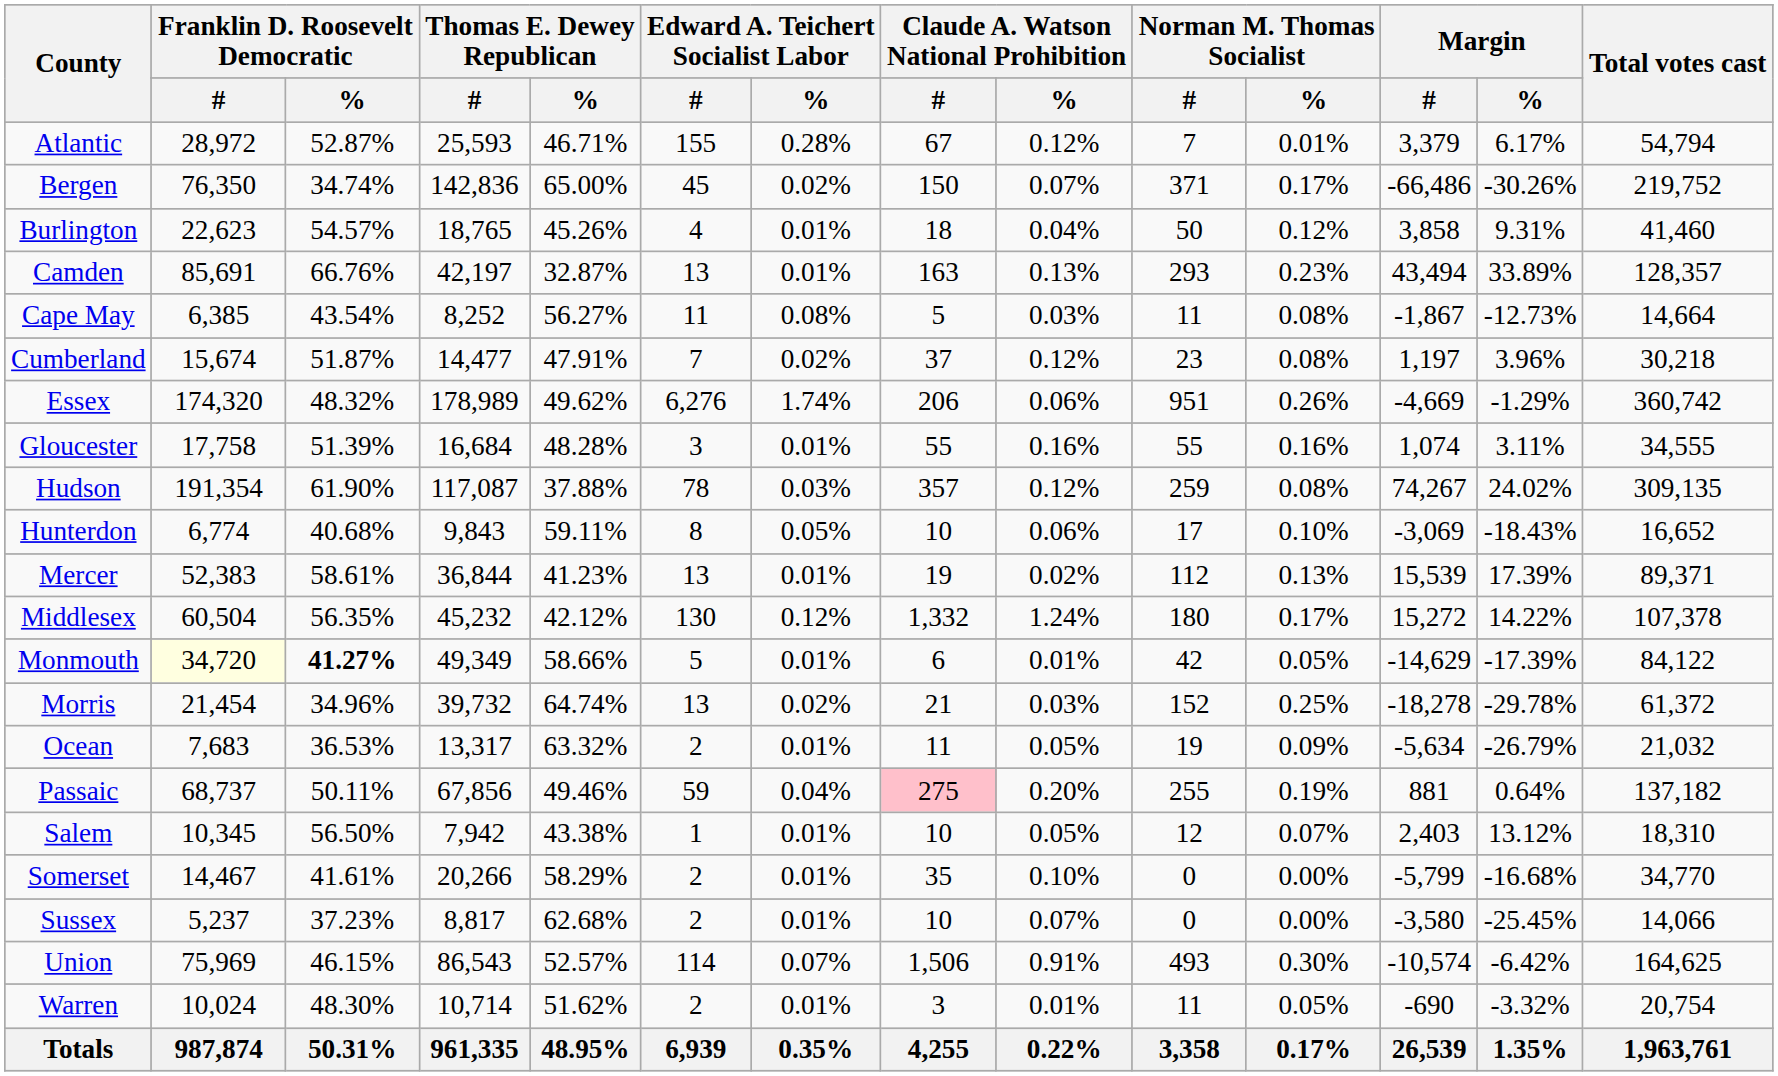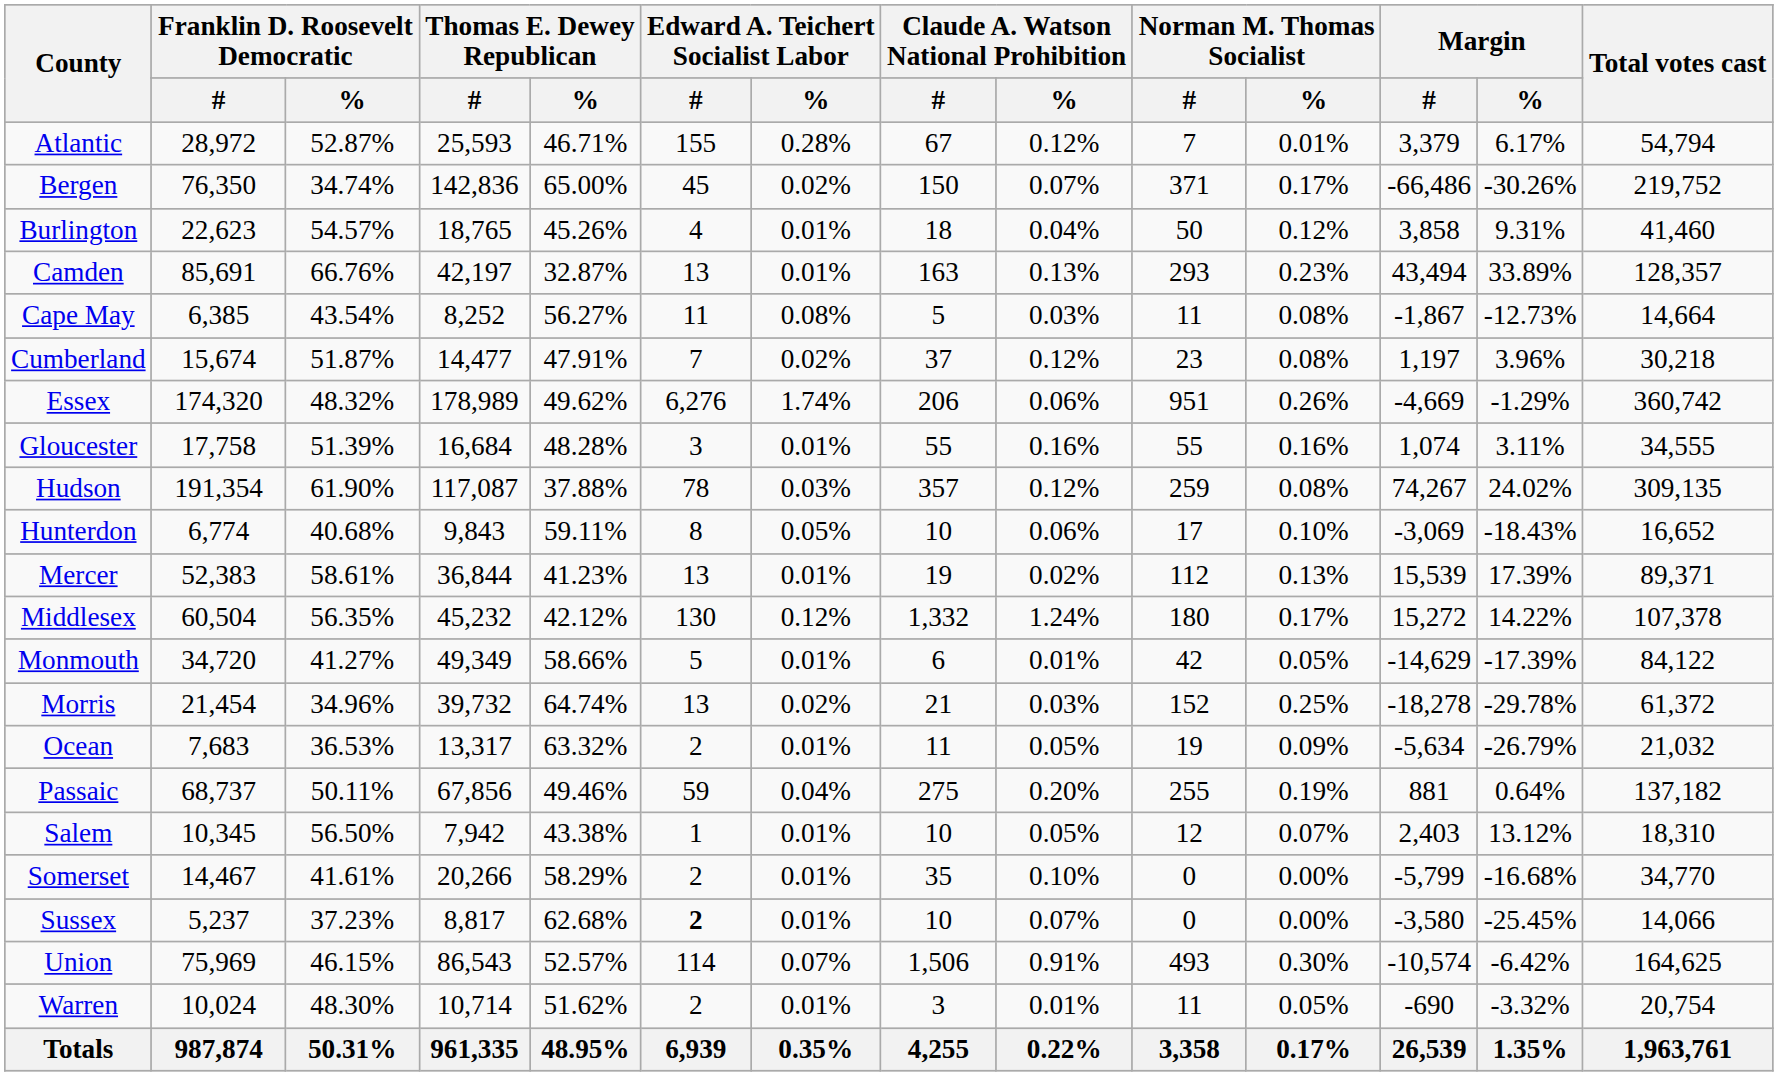Monmouth | Franklin D. Roosevelt Democratic / #: lightyellow background -> no background
Monmouth | Franklin D. Roosevelt Democratic / %: bold -> normal
Passaic | Claude A. Watson National Prohibition / #: pink background -> no background
Sussex | Edward A. Teichert Socialist Labor / #: normal -> bold
